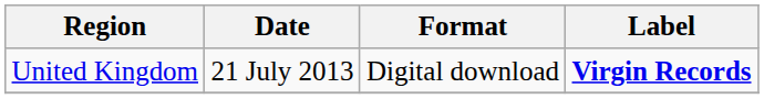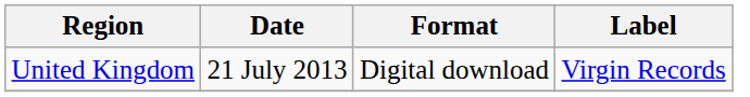United Kingdom | Label: bold -> normal
